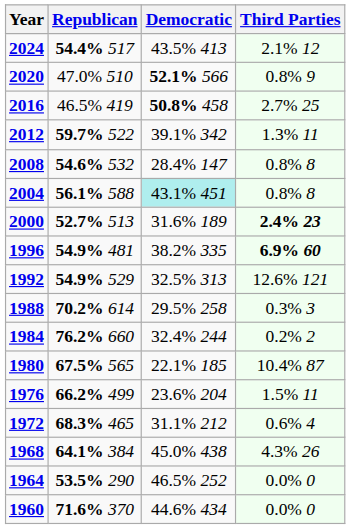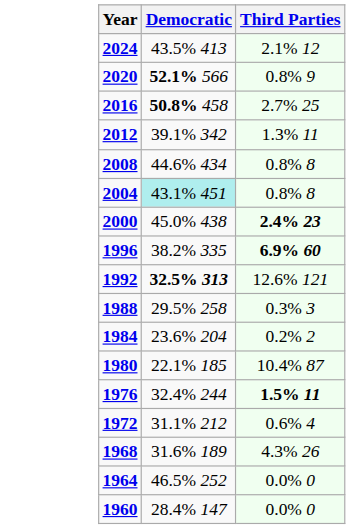- column: Republican | 54.4% 517 | 47.0% 510 | 46.5% 419 | 59.7% 522 | 54.6% 532 | 56.1% 588 | 52.7% 513 | 54.9% 481 | 54.9% 529 | 70.2% 614 | 76.2% 660 | 67.5% 565 | 66.2% 499 | 68.3% 465 | 64.1% 384 | 53.5% 290 | 71.6% 370
2008 | Democratic: 28.4% 147 -> 44.6% 434
2000 | Democratic: 31.6% 189 -> 45.0% 438
1992 | Democratic: normal -> bold
1984 | Democratic: 32.4% 244 -> 23.6% 204
1976 | Democratic: 23.6% 204 -> 32.4% 244
1976 | Third Parties: normal -> bold
1968 | Democratic: 45.0% 438 -> 31.6% 189
1960 | Democratic: 44.6% 434 -> 28.4% 147
